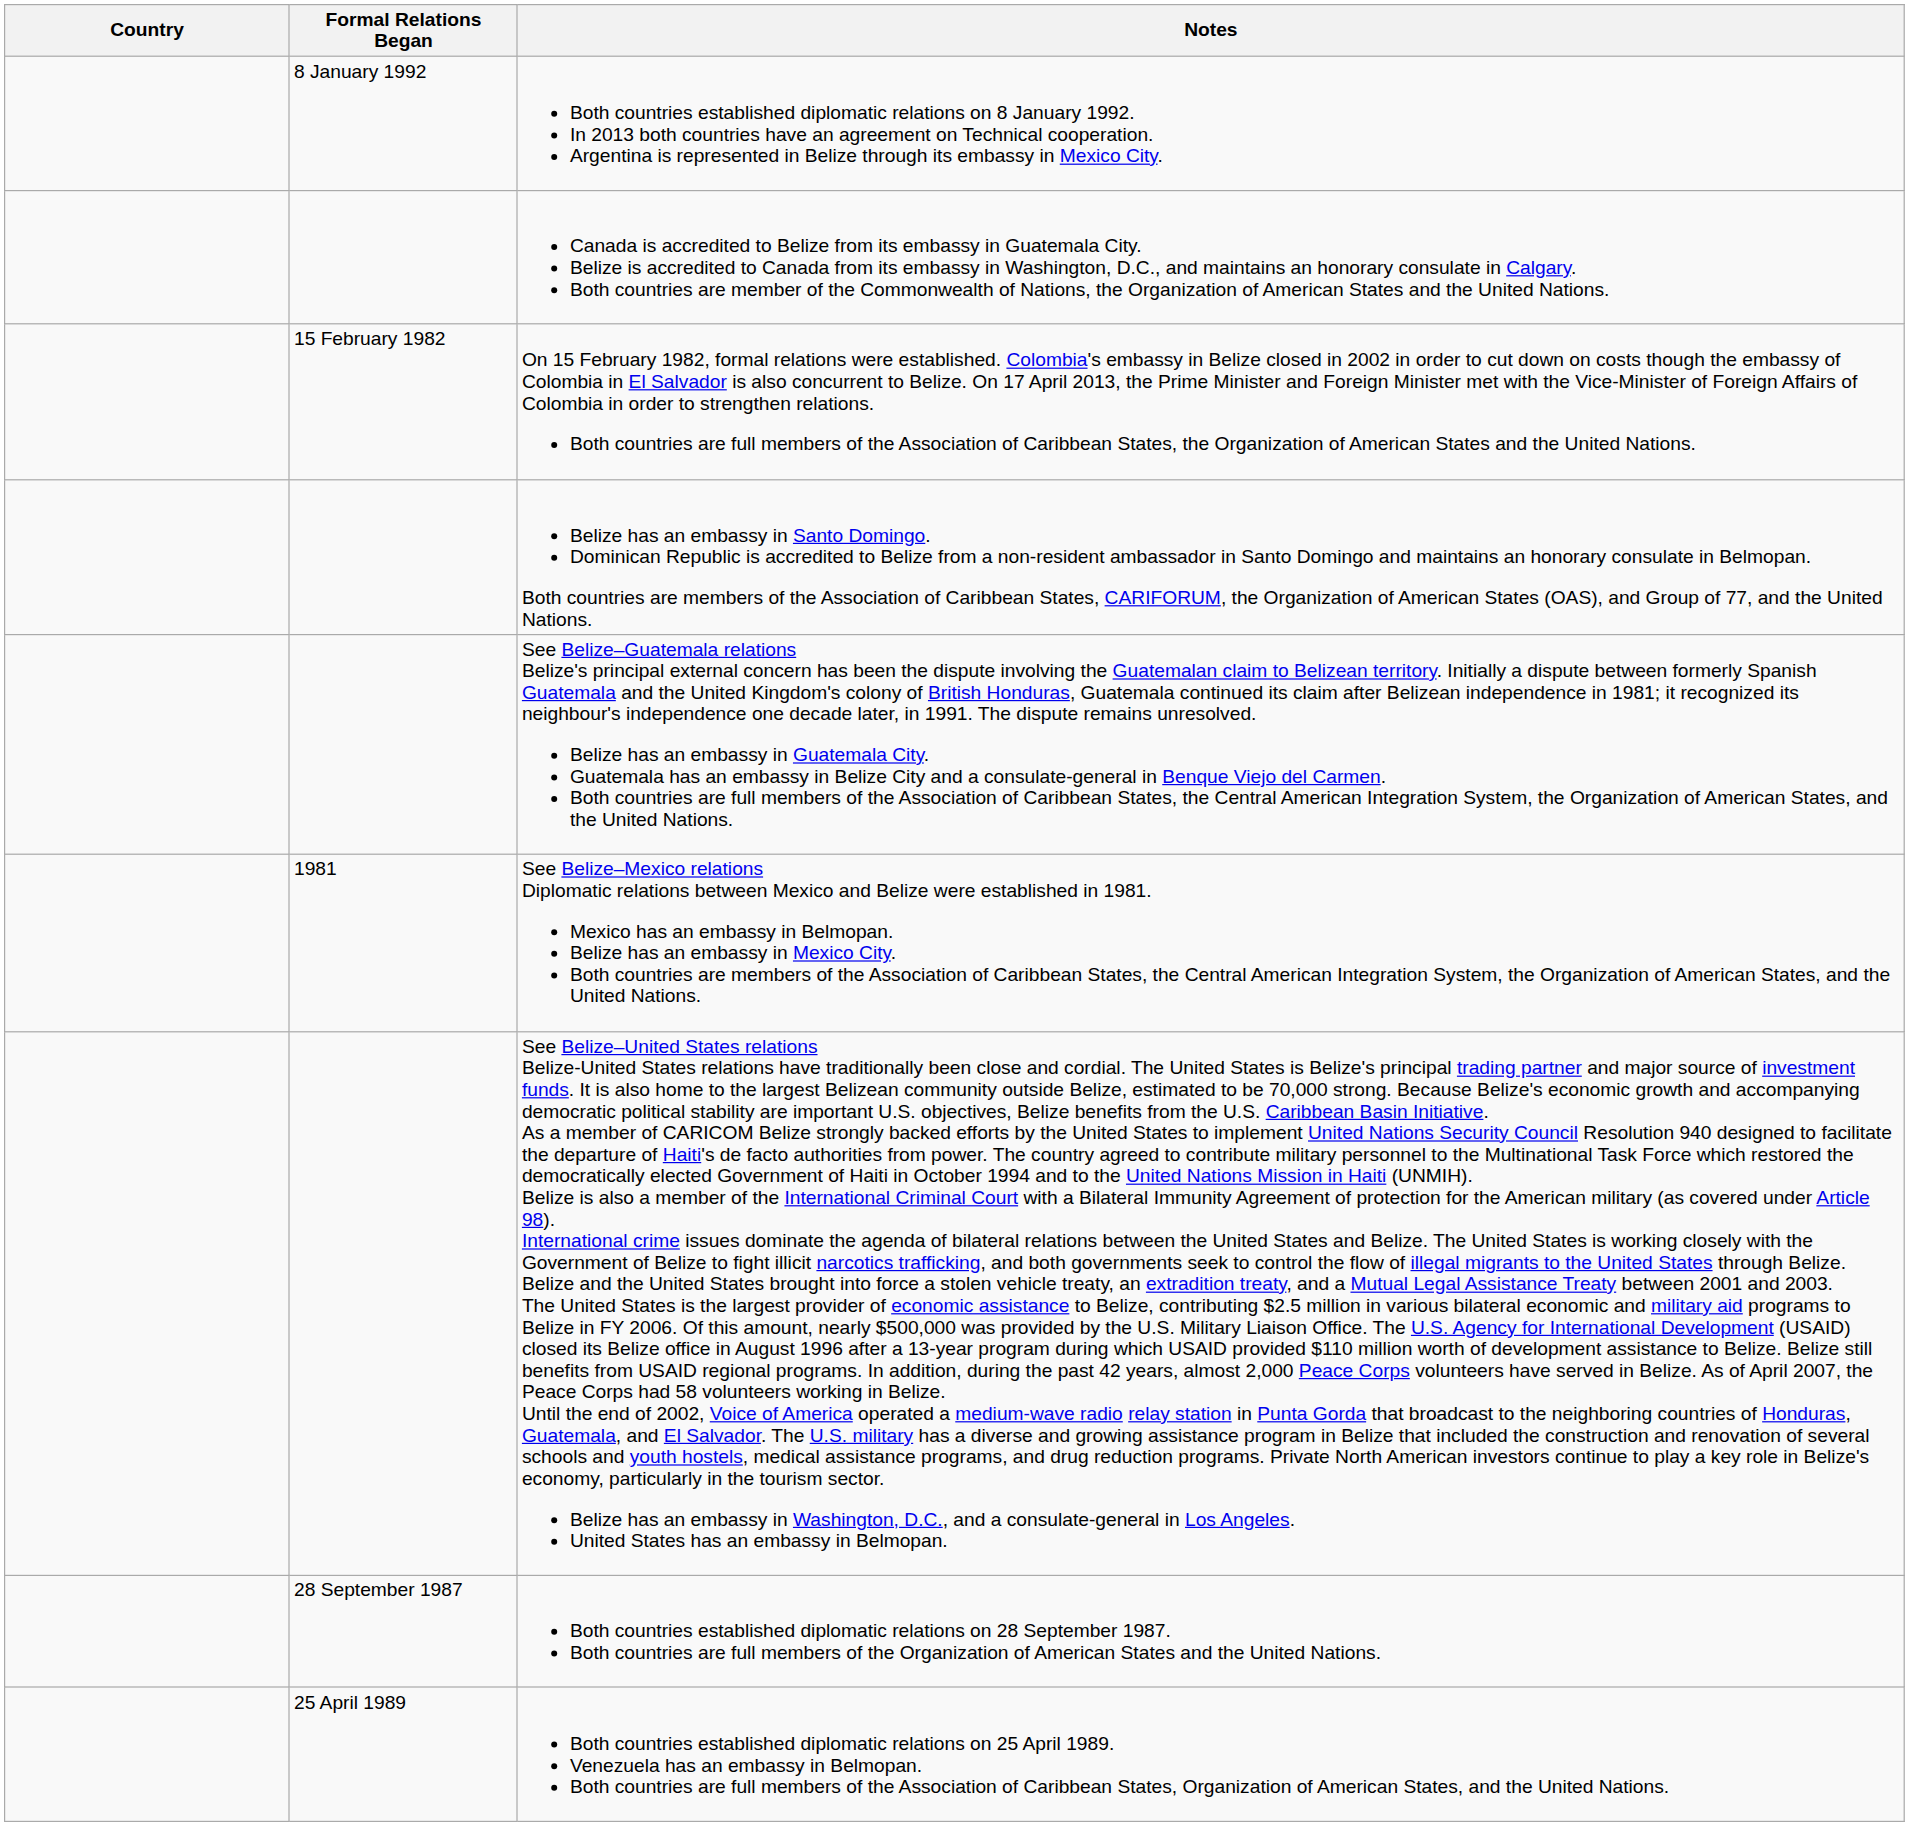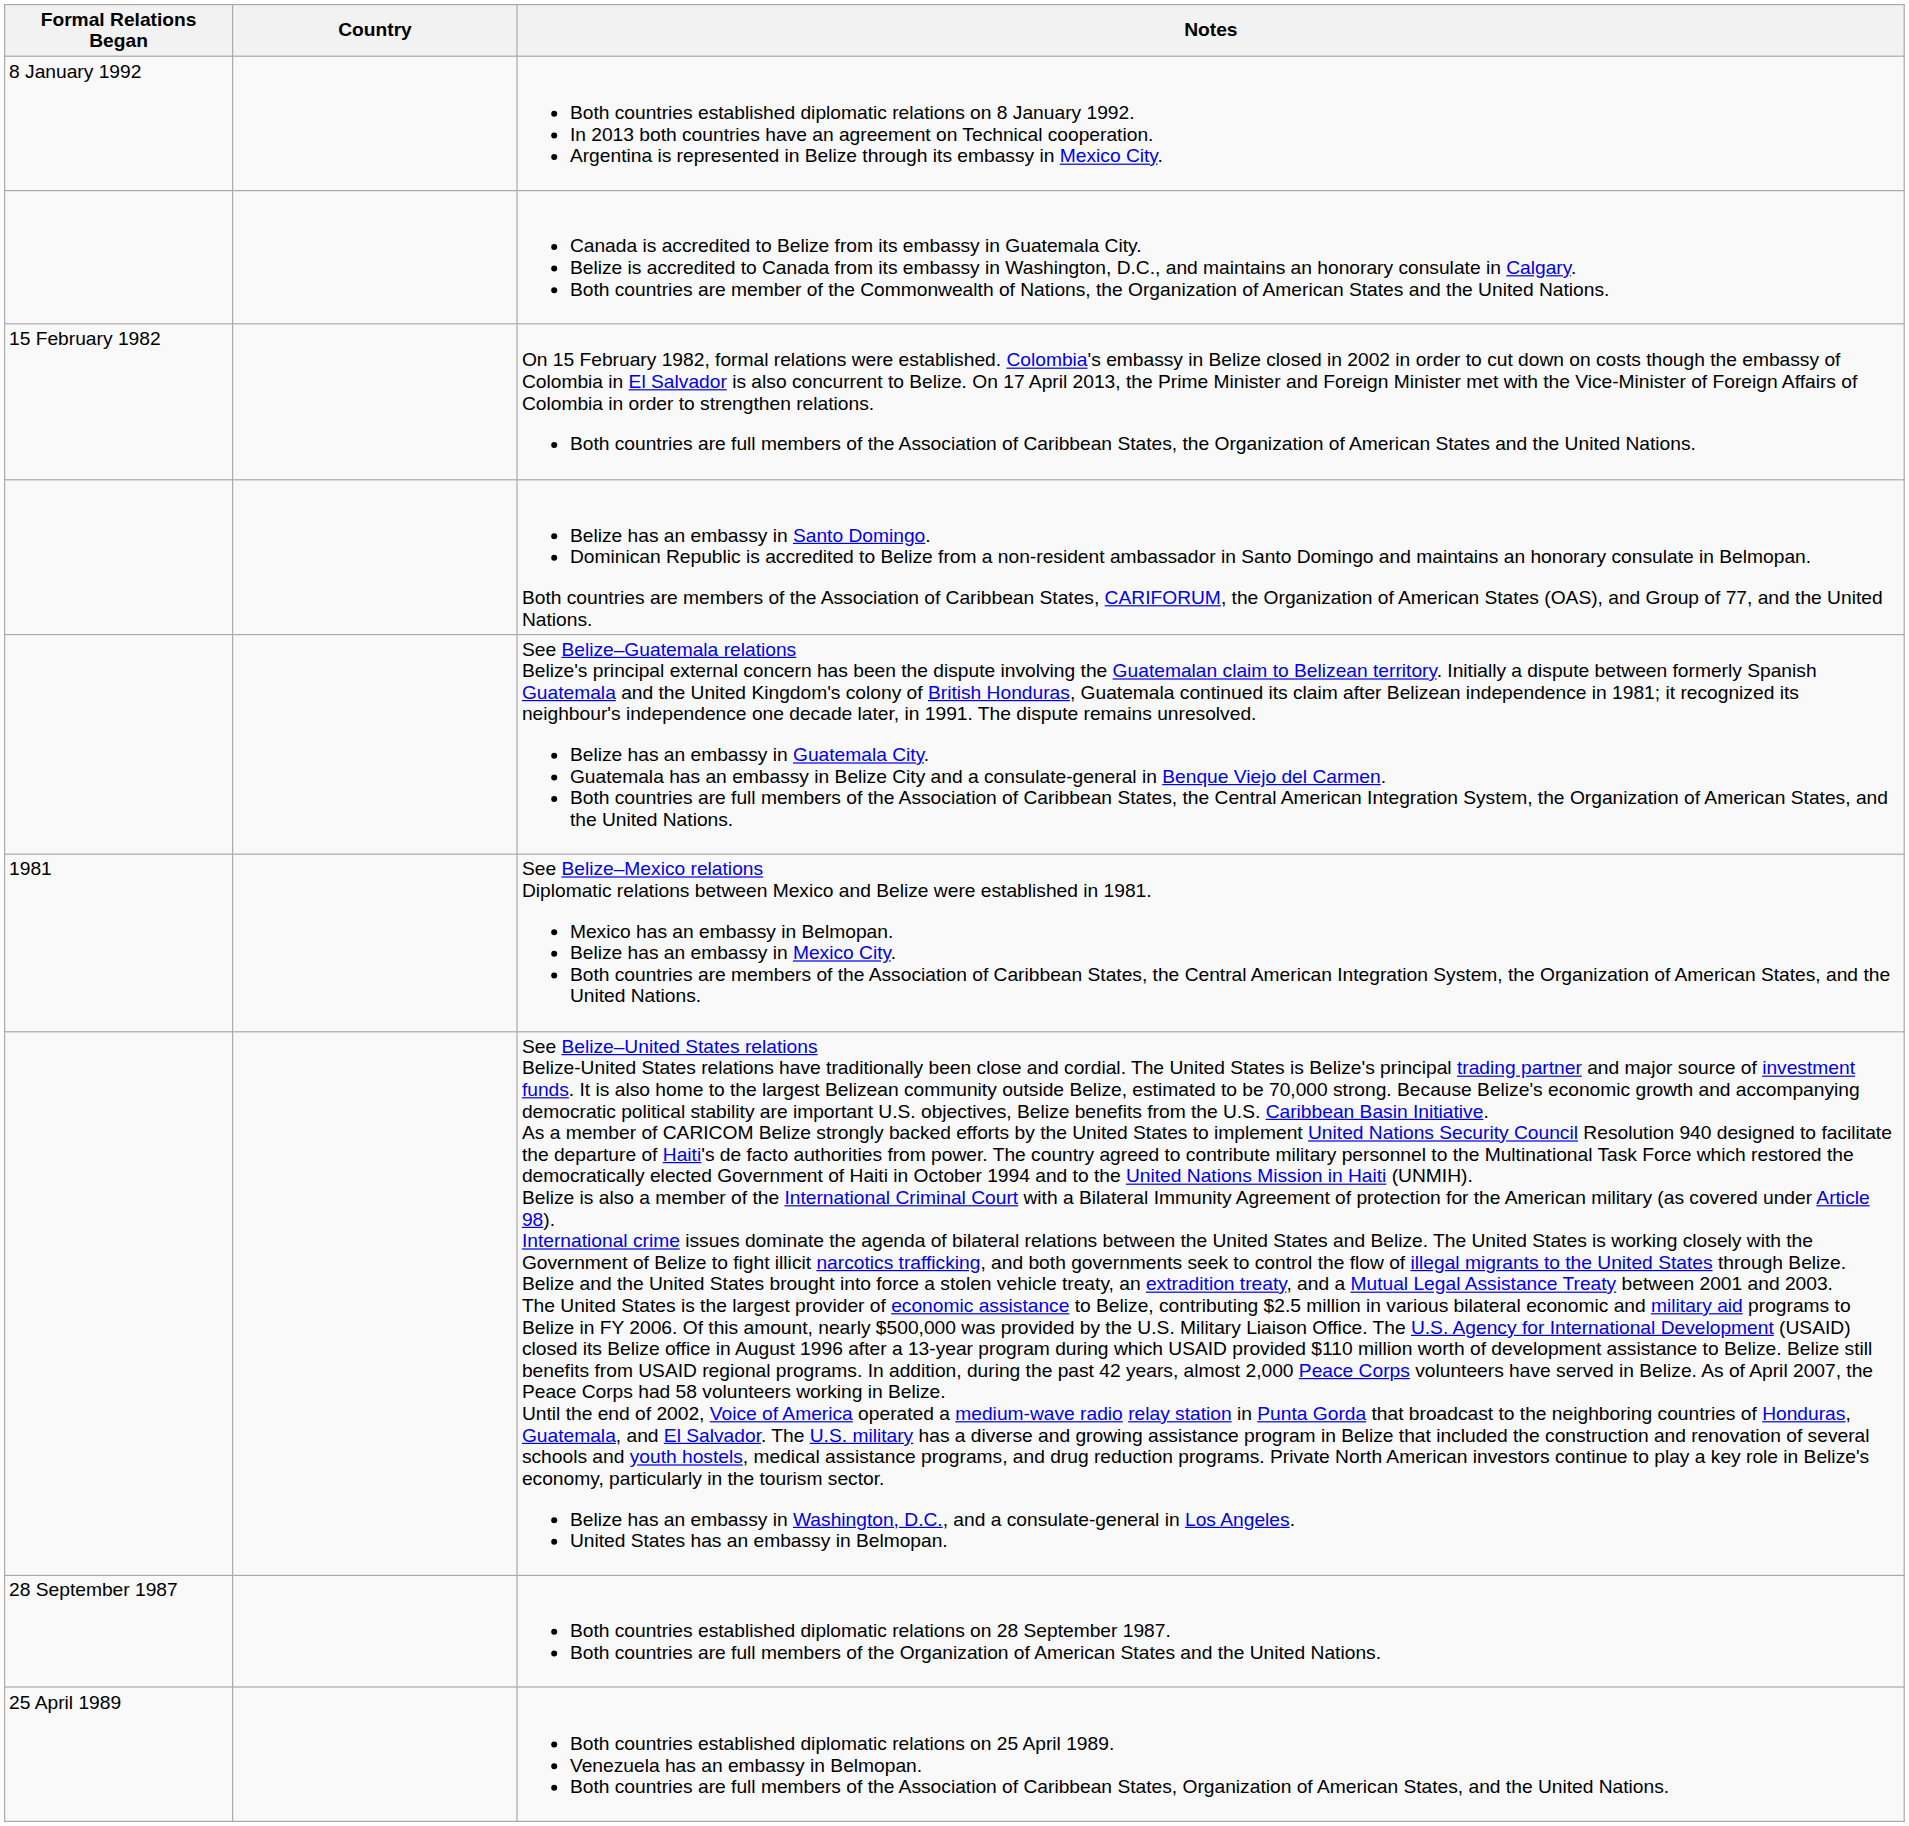columns swapped: Country <-> Formal Relations Began
